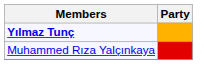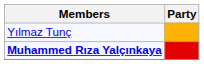Yılmaz Tunç | Members: bold -> normal
Muhammed Rıza Yalçınkaya | Members: normal -> bold
